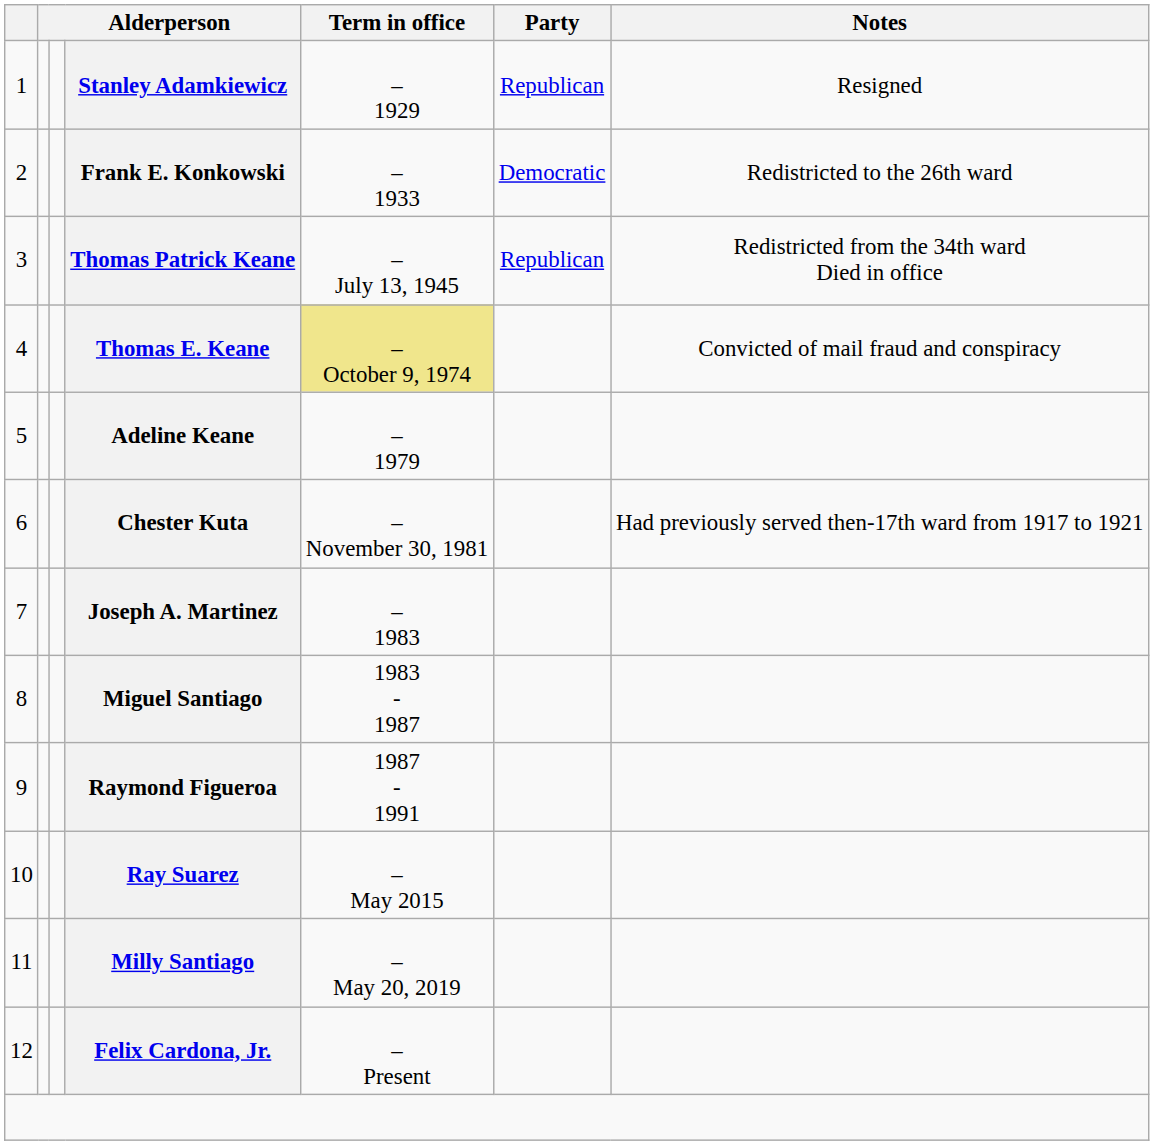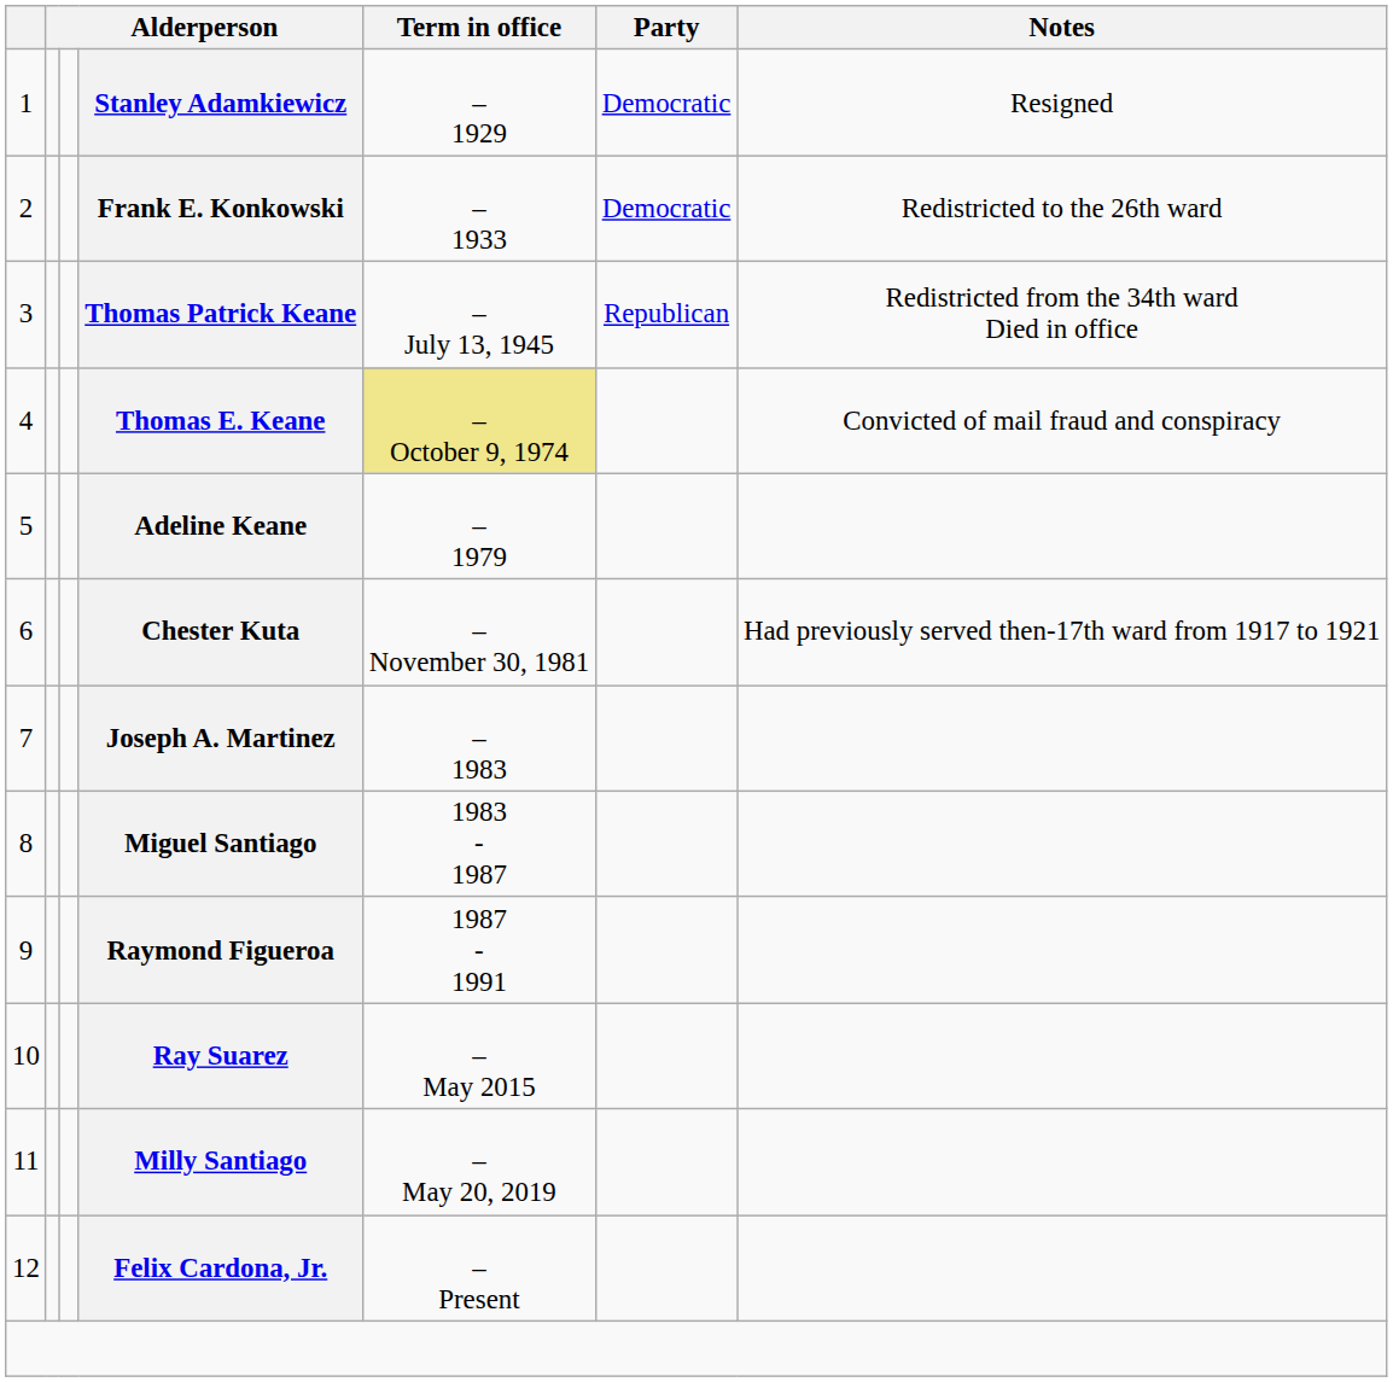Stanley Adamkiewicz | Party: Republican -> Democratic
